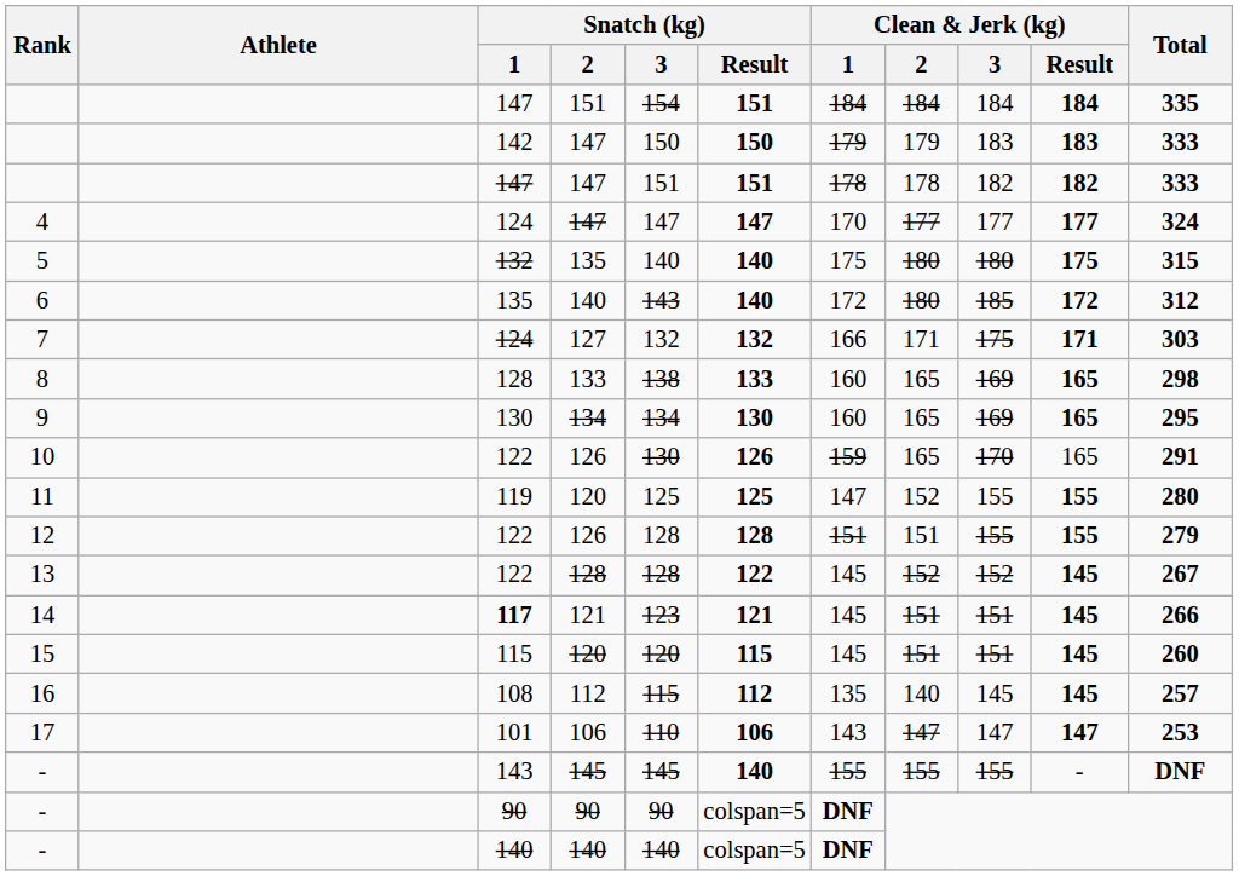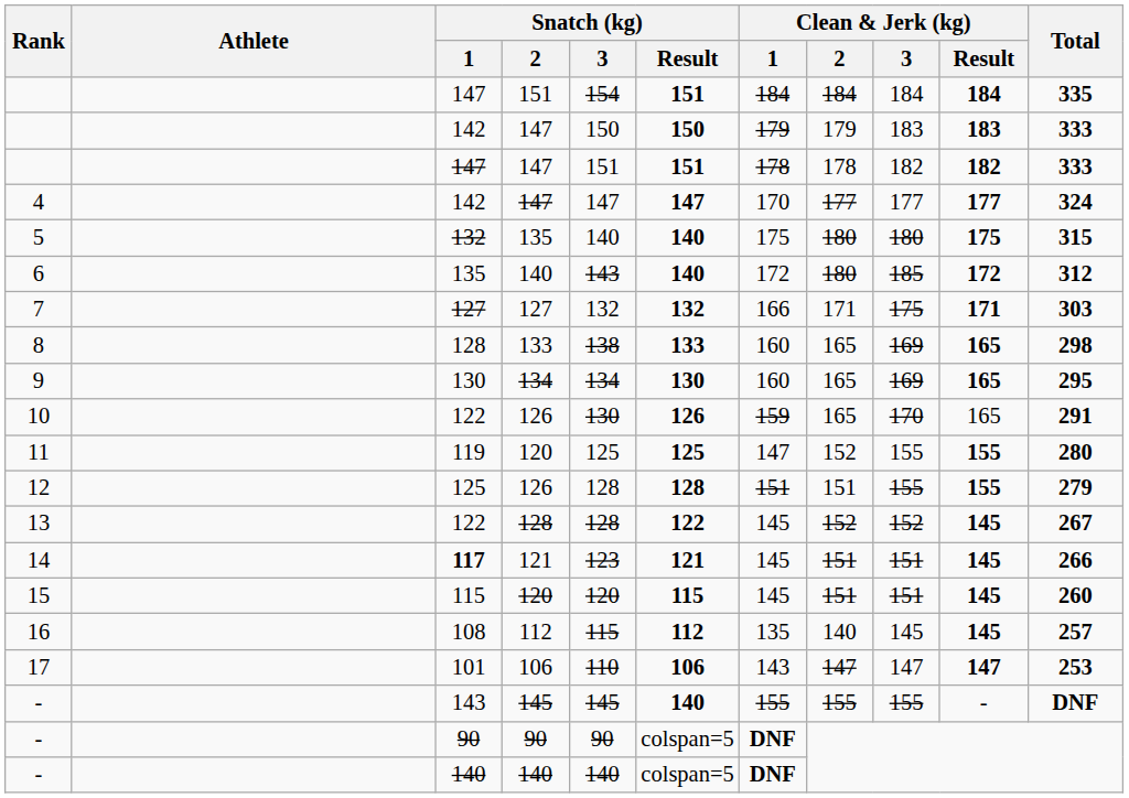4 | Snatch (kg) / 1: 124 -> 142
7 | Snatch (kg) / 1: 124 -> 127
12 | Snatch (kg) / 1: 122 -> 125
